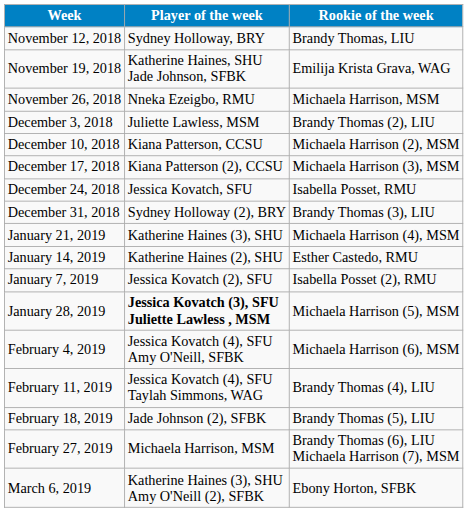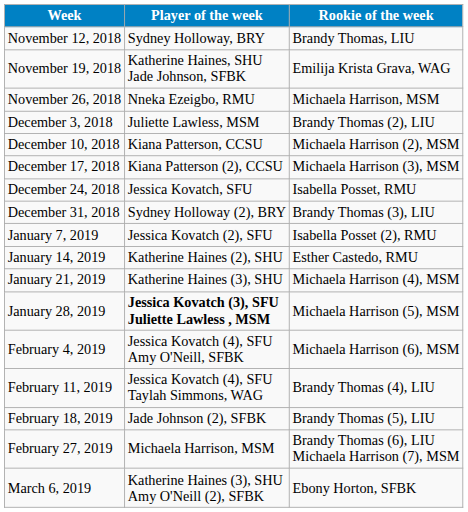rows swapped: January 7, 2019 <-> January 21, 2019
